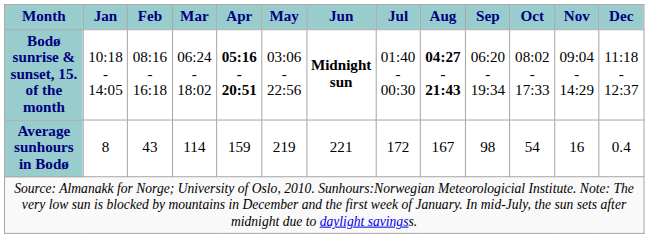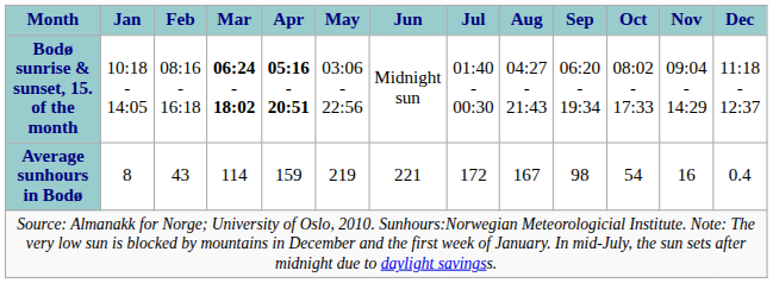Bodø sunrise & sunset, 15. of the month | Mar: normal -> bold
Bodø sunrise & sunset, 15. of the month | Jun: bold -> normal
Bodø sunrise & sunset, 15. of the month | Aug: bold -> normal
